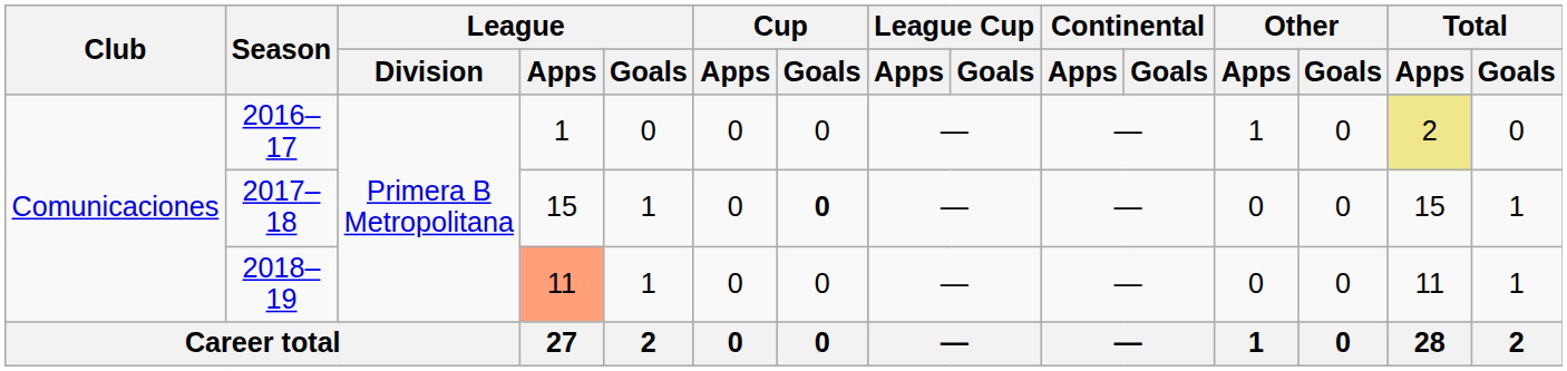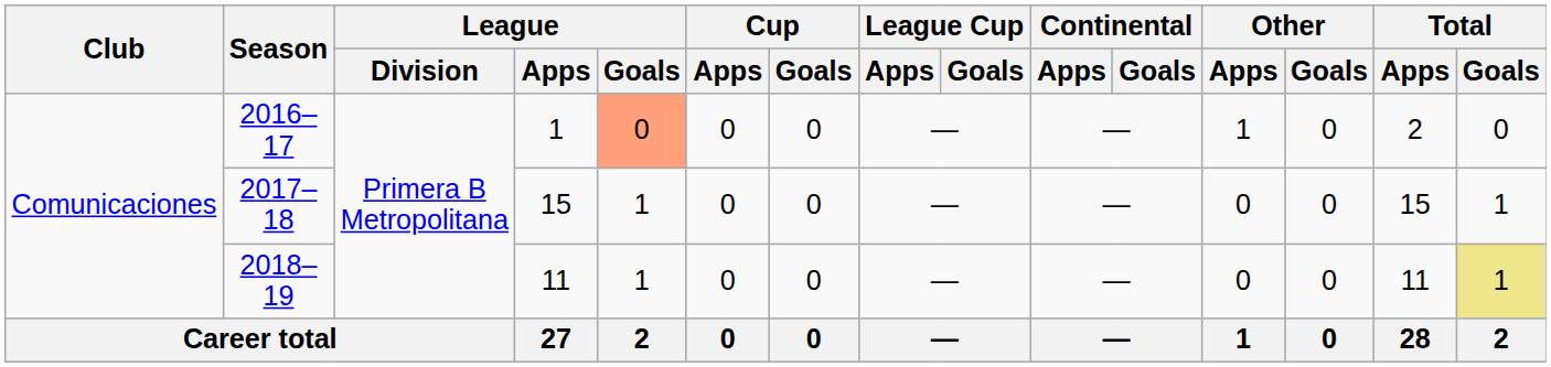2016–17 | League / Goals: no background -> lightsalmon background
2016–17 | Total / Apps: khaki background -> no background
2017–18 | Cup / Goals: bold -> normal
2018–19 | League / Apps: lightsalmon background -> no background
2018–19 | Total / Goals: no background -> khaki background
